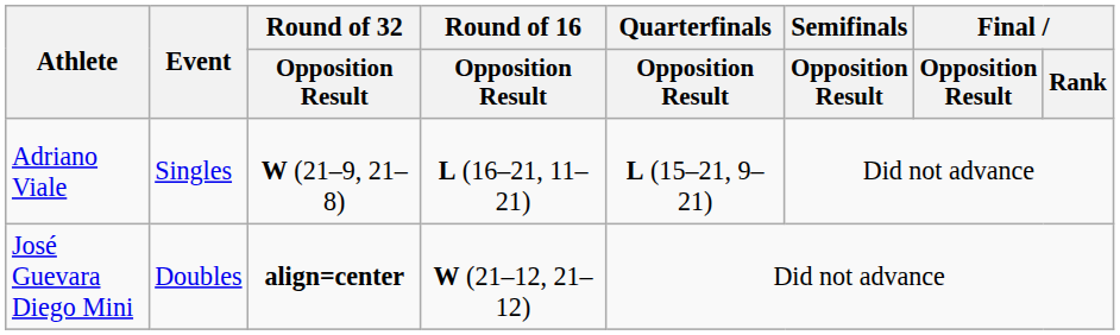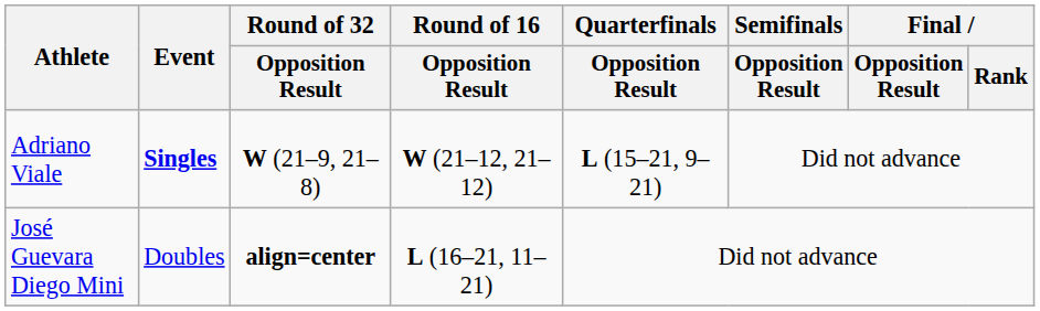Adriano Viale | Event: normal -> bold
Adriano Viale | Round of 16 / Opposition Result: L (16–21, 11–21) -> W (21–12, 21–12)
José Guevara Diego Mini | Round of 16 / Opposition Result: W (21–12, 21–12) -> L (16–21, 11–21)
